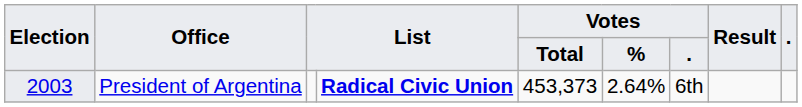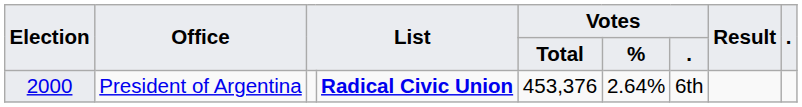President of Argentina | Election: 2003 -> 2000
President of Argentina | Votes / Total: 453,373 -> 453,376
